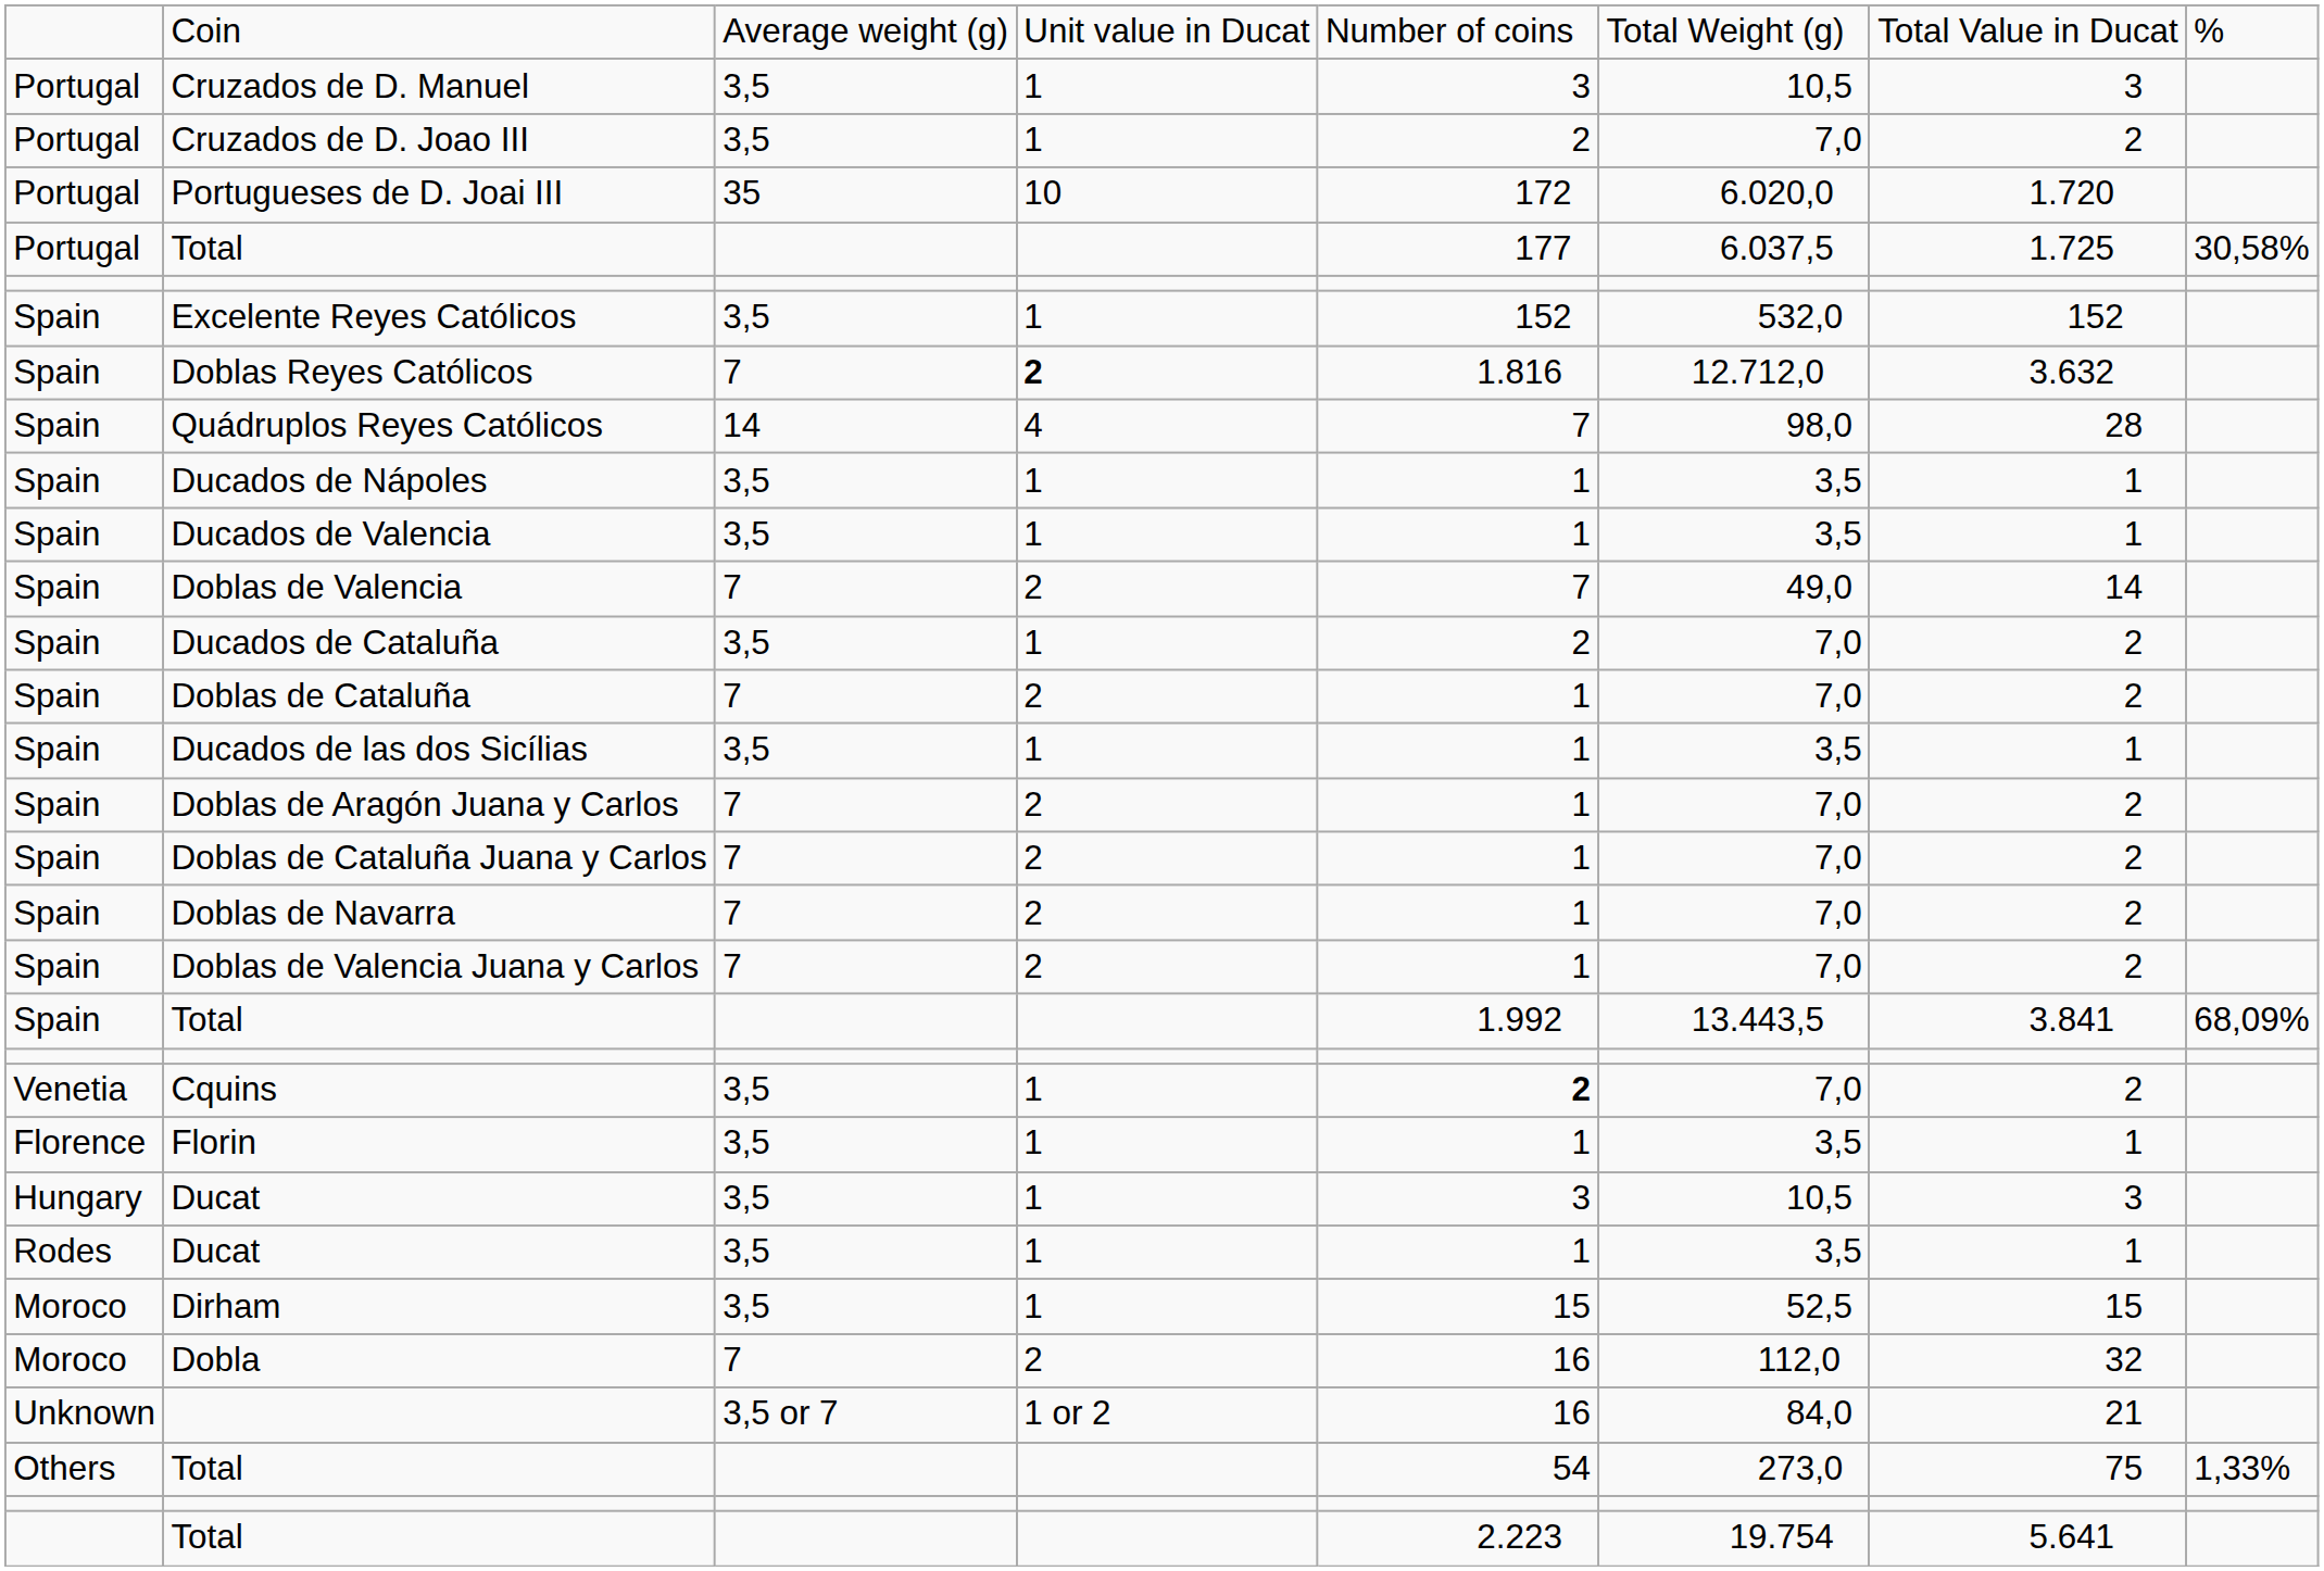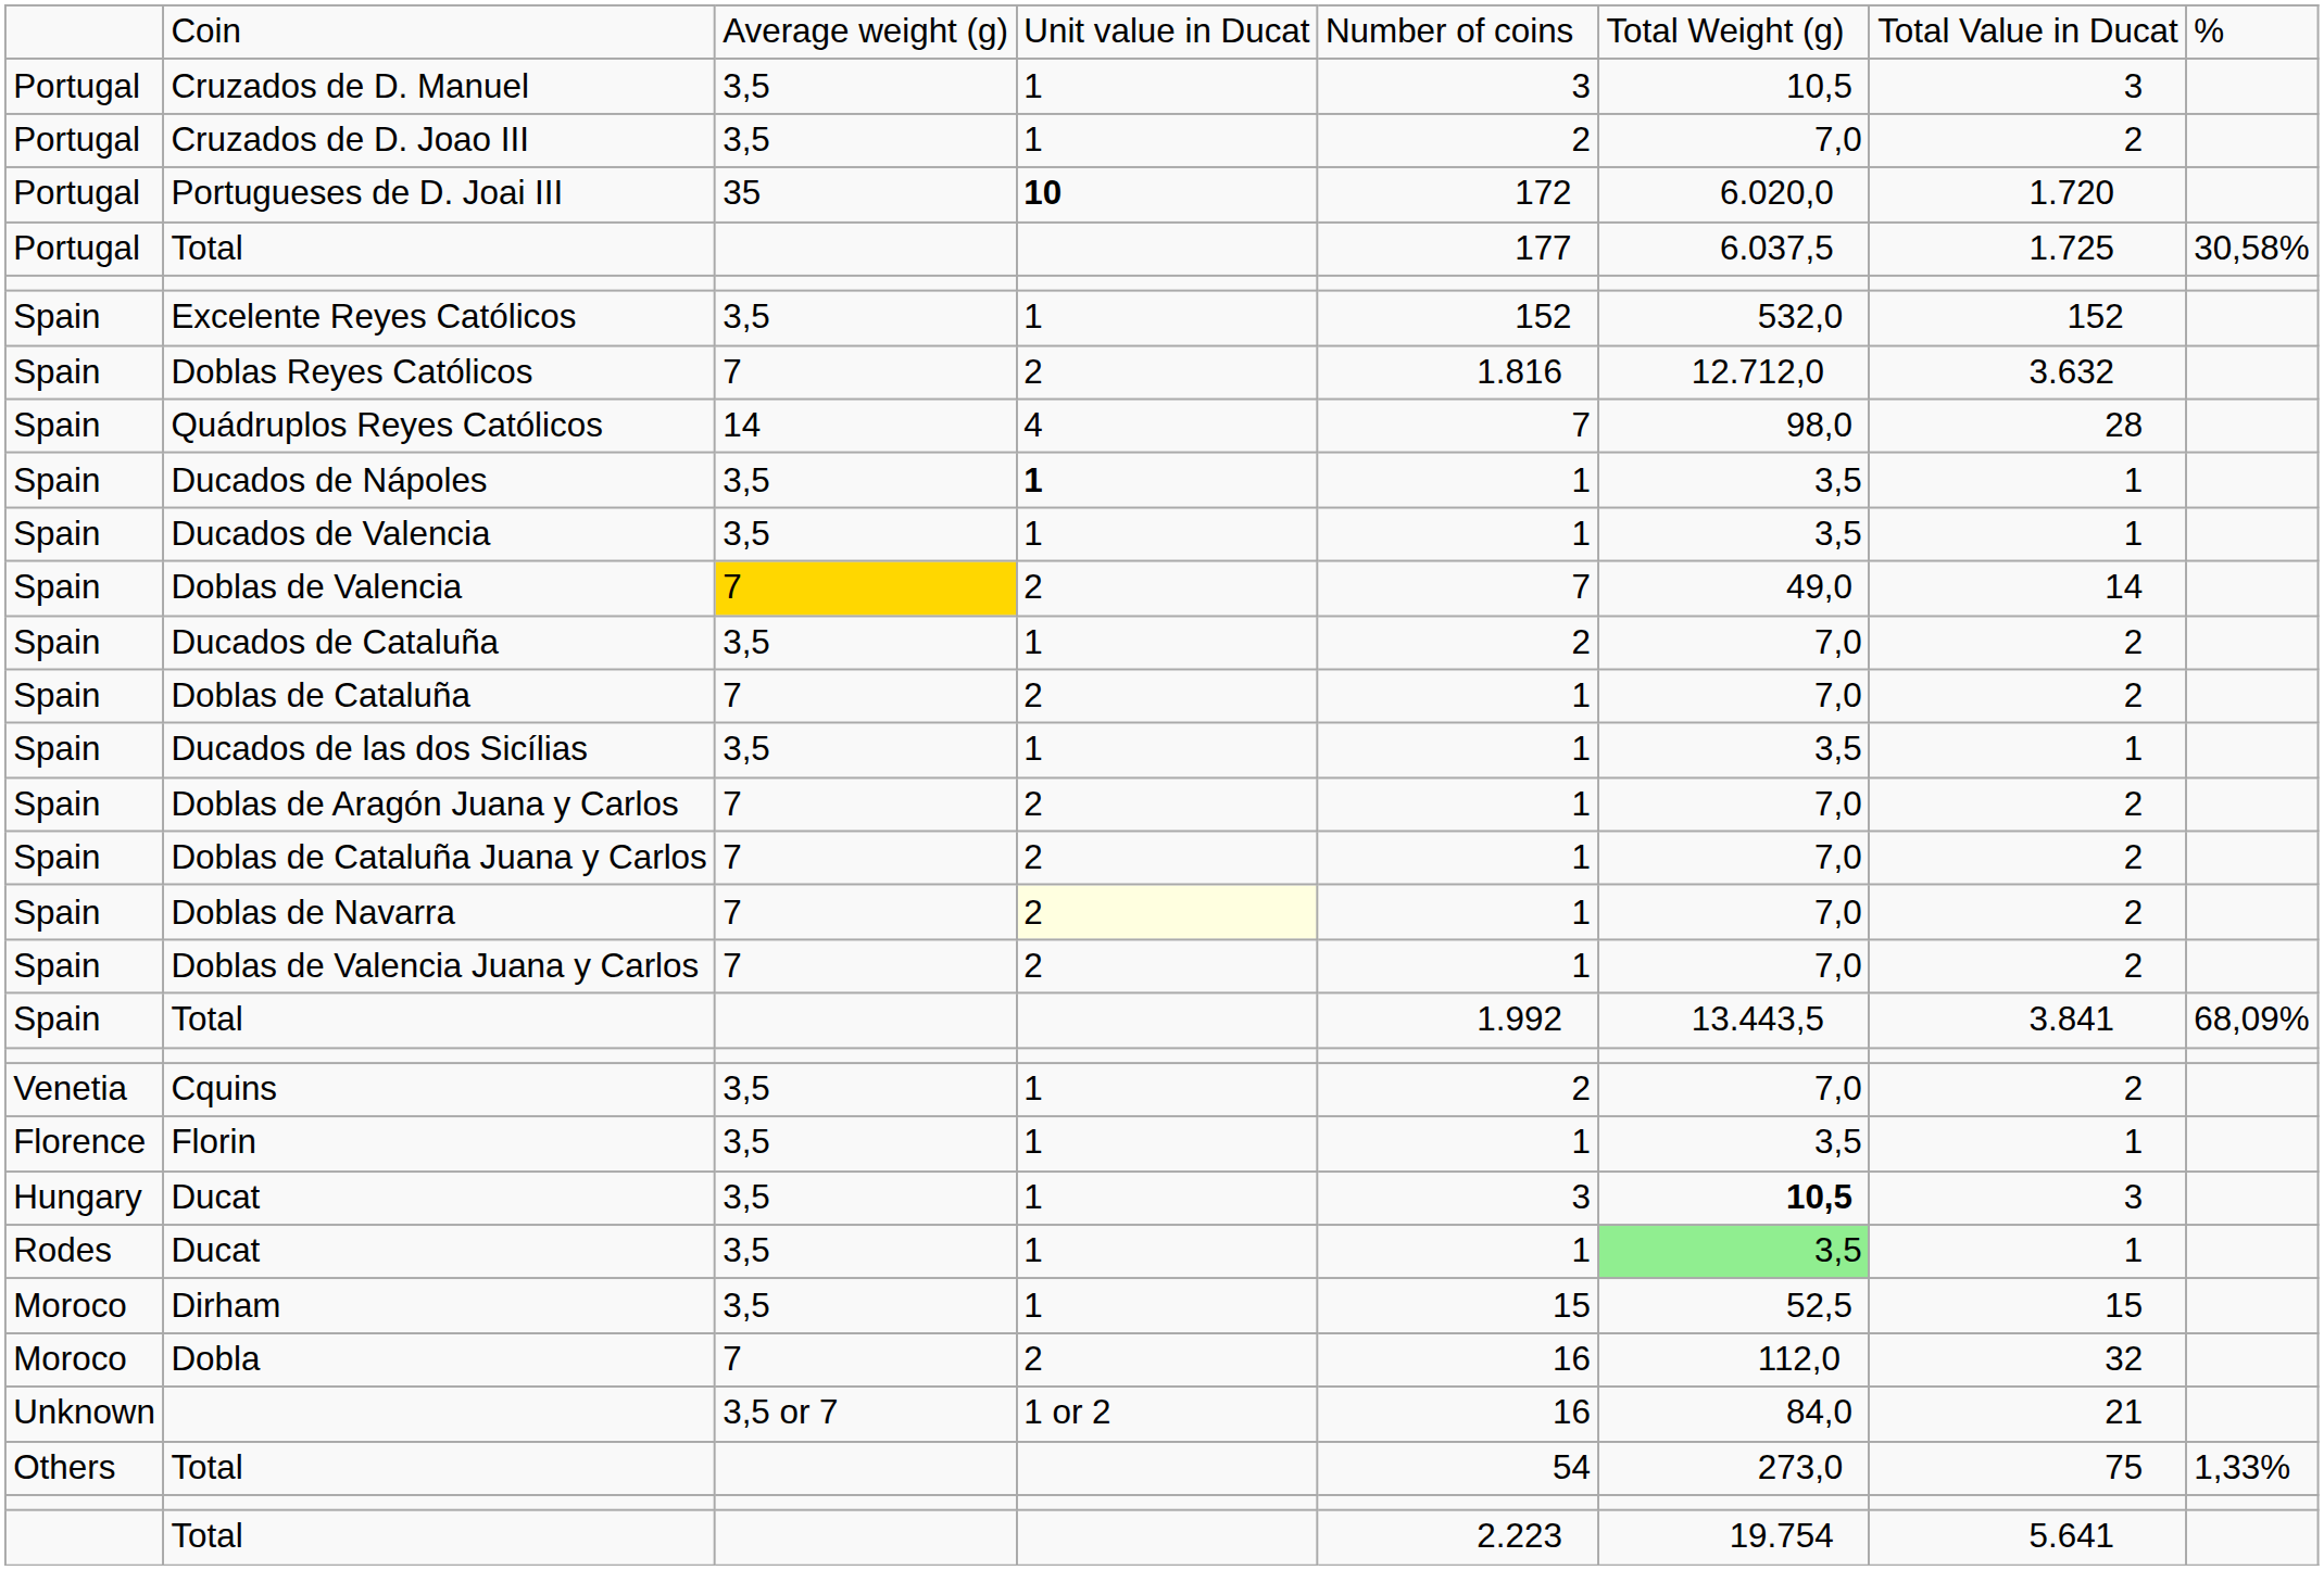Portugueses de D. Joai III | column 4: normal -> bold
Doblas Reyes Católicos | column 4: bold -> normal
Ducados de Nápoles | column 4: normal -> bold
Doblas de Valencia | column 3: no background -> gold background
Doblas de Navarra | column 4: no background -> lightyellow background
Cquins | column 5: bold -> normal
Hungary / Ducat | column 6: normal -> bold
Rodes / Ducat | column 6: no background -> lightgreen background
